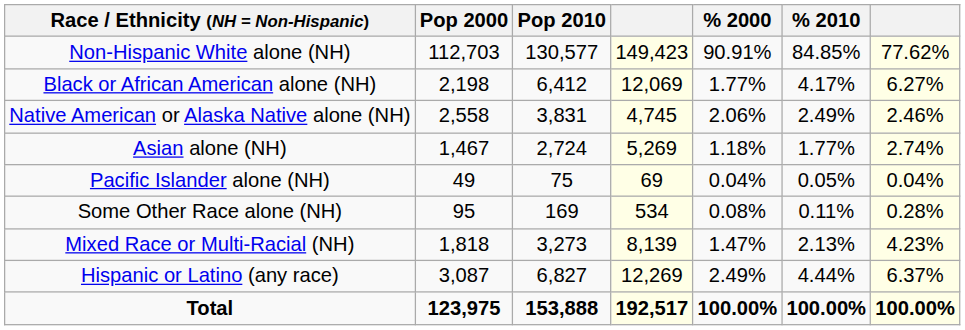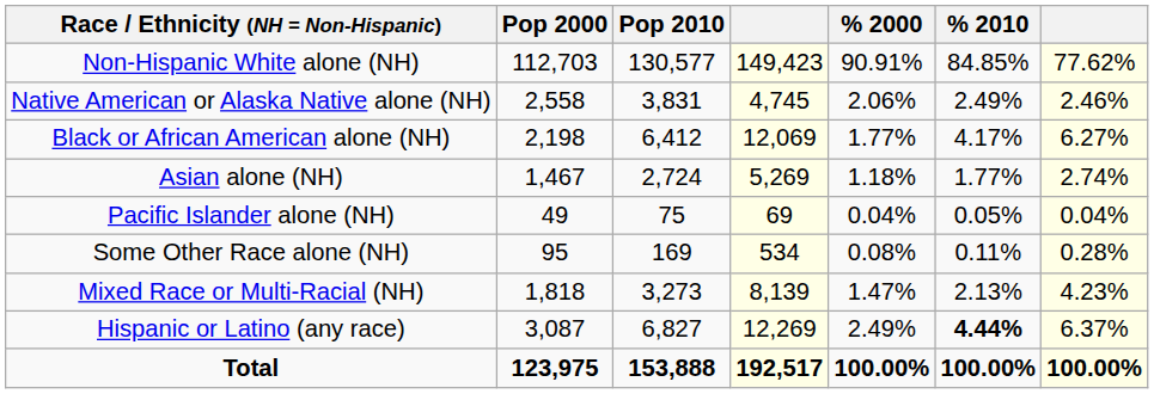rows swapped: Black or African American alone (NH) <-> Native American or Alaska Native alone (NH)
Hispanic or Latino (any race) | % 2010: normal -> bold
